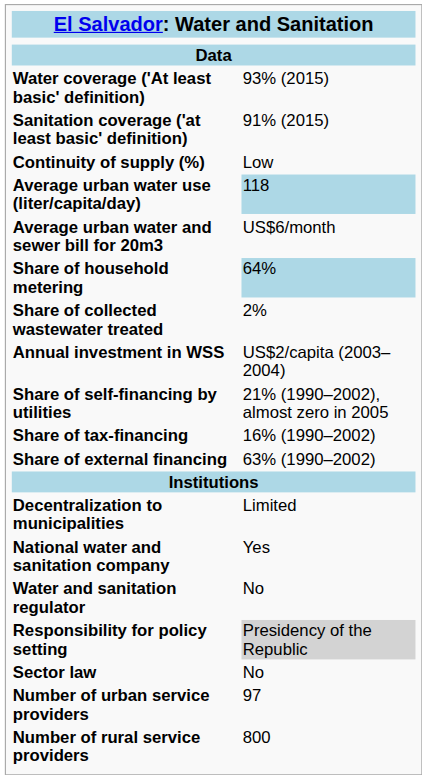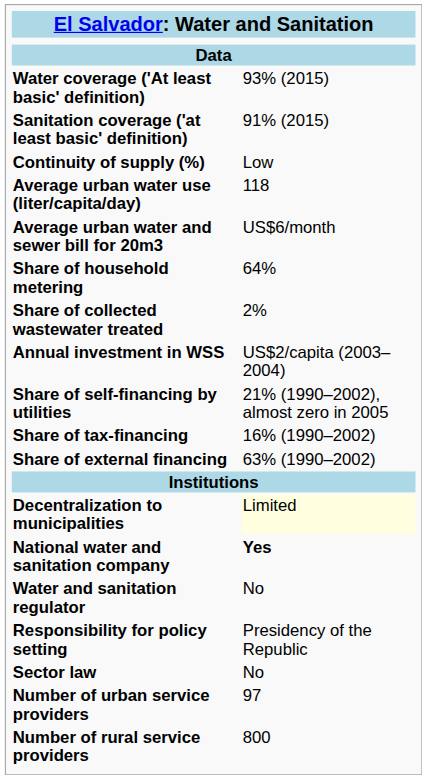Average urban water use (liter/capita/day) | column 2: lightblue background -> no background
Share of household metering | column 2: lightblue background -> no background
Decentralization to municipalities | column 2: no background -> lightyellow background
National water and sanitation company | column 2: normal -> bold
Responsibility for policy setting | column 2: lightgrey background -> no background
